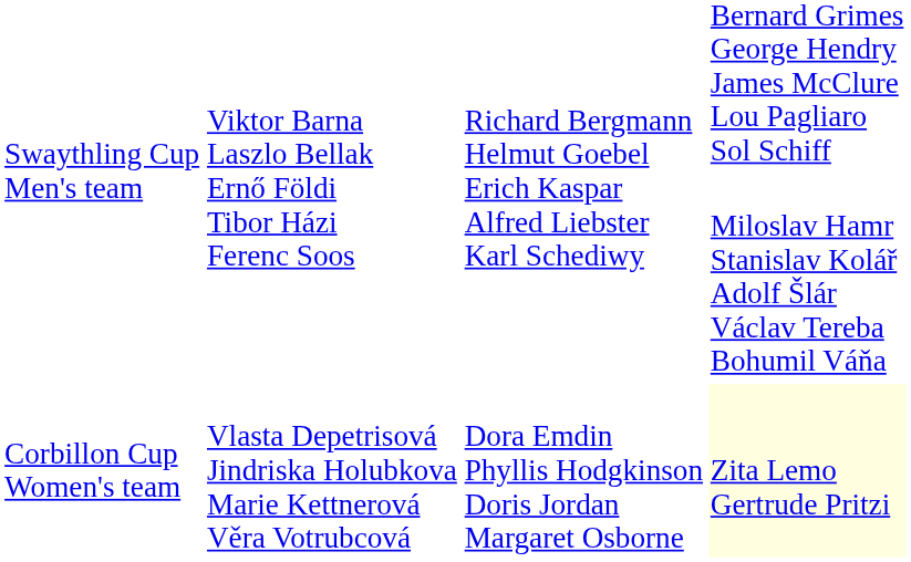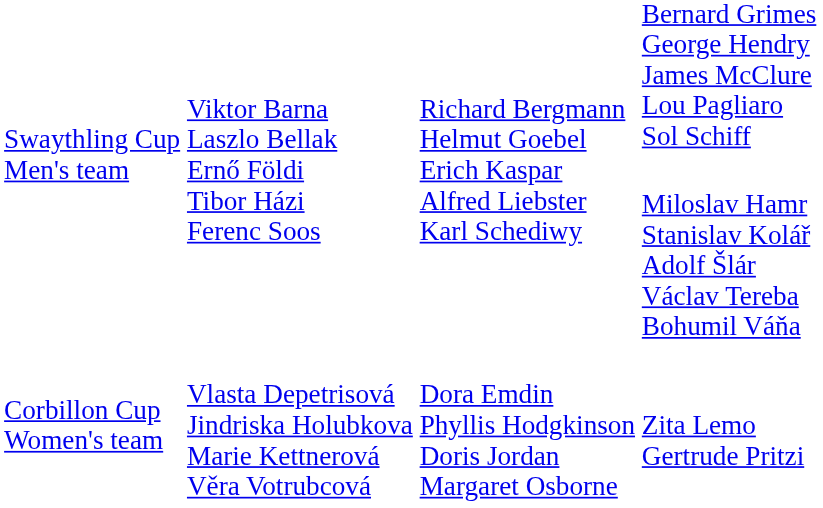Corbillon Cup Women's team | column 4: lightyellow background -> no background
